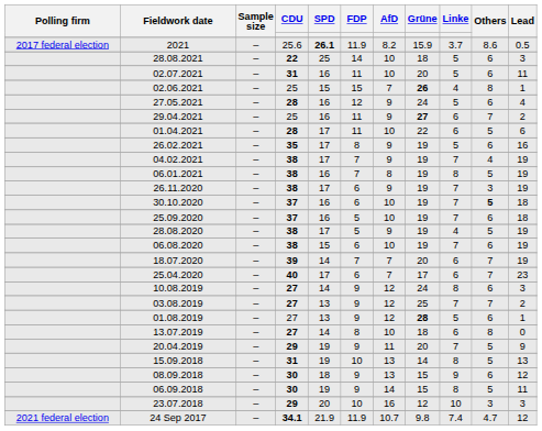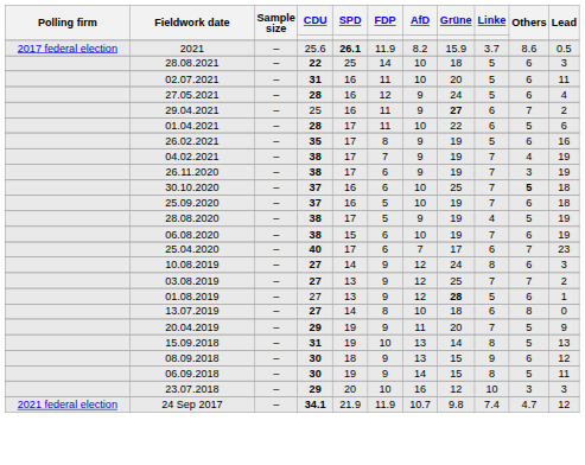- row: 02.06.2021 | – | 25 | 15 | 15 | 7 | 26 | 4 | 8 | 1
- row: 06.01.2021 | – | 38 | 16 | 7 | 8 | 19 | 8 | 5 | 19
30.10.2020 | Grüne: 19 -> 25
- row: 18.07.2020 | – | 39 | 14 | 7 | 7 | 20 | 6 | 7 | 19
